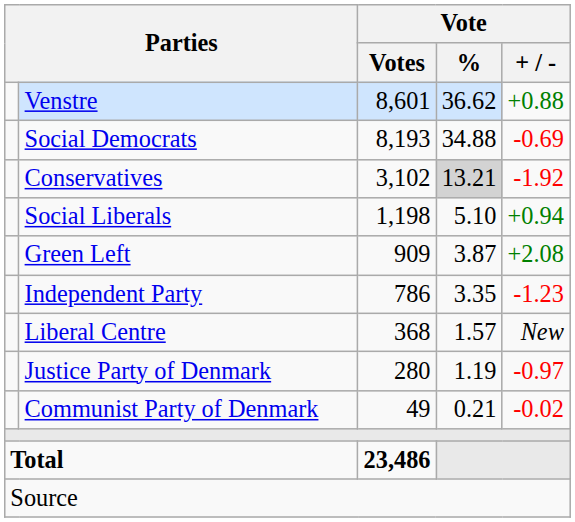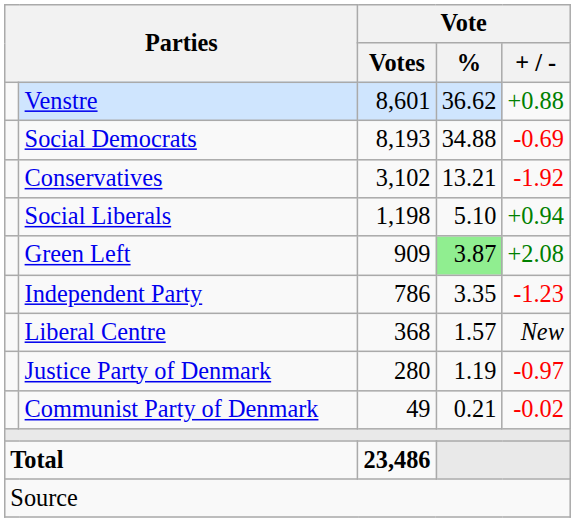Conservatives | Vote / %: lightgrey background -> no background
Green Left | Vote / %: no background -> lightgreen background
